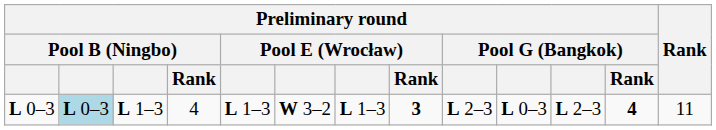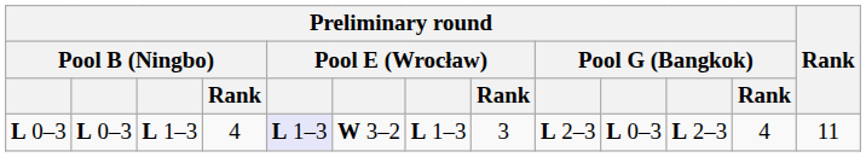row 4 | column 2: lightblue background -> no background
row 4 | column 5: no background -> lavender background
row 4 | Preliminary round / Pool E (Wrocław) / Rank: bold -> normal
row 4 | Preliminary round / Pool G (Bangkok) / Rank: bold -> normal
